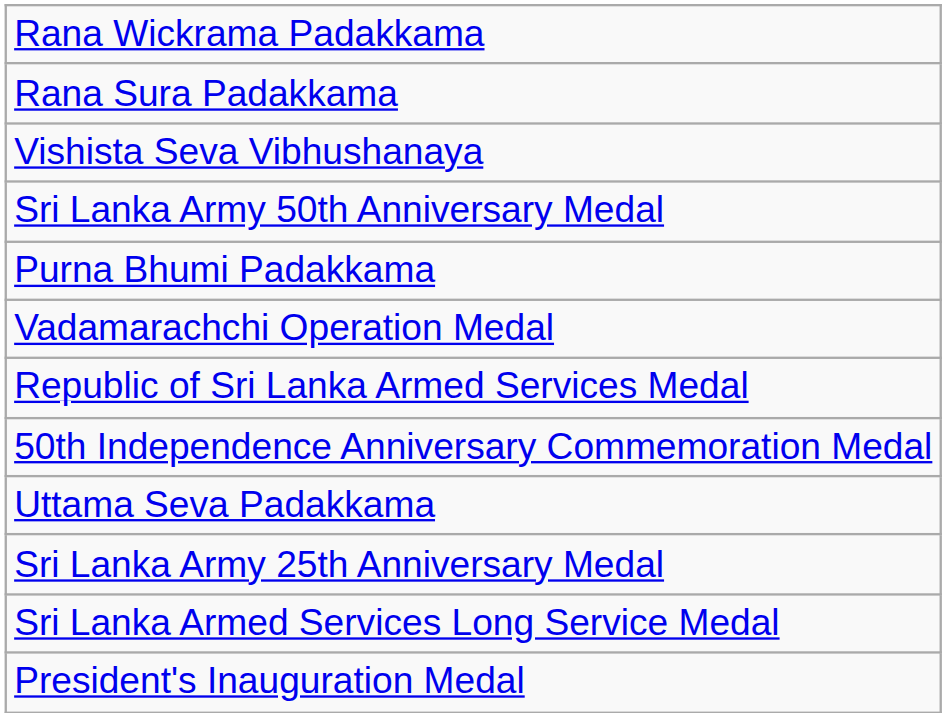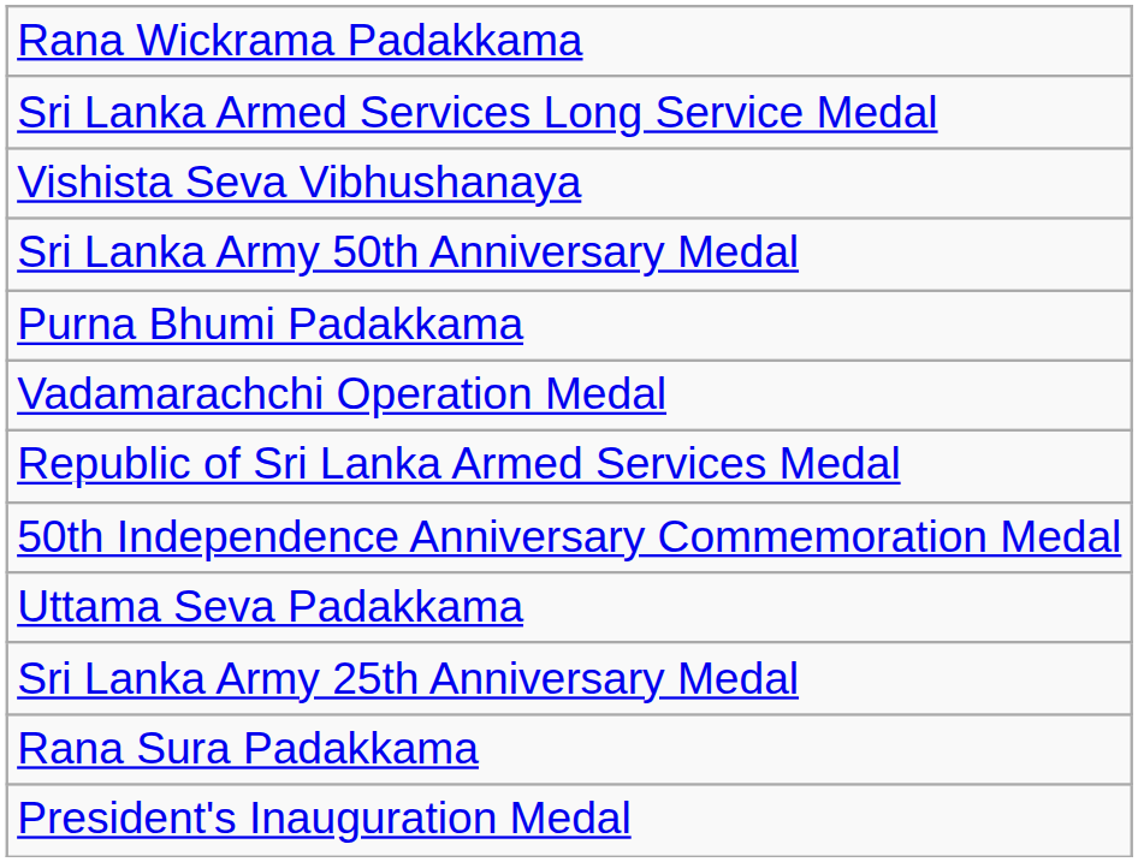row 2 | column 1: Rana Sura Padakkama -> Sri Lanka Armed Services Long Service Medal
row 11 | column 1: Sri Lanka Armed Services Long Service Medal -> Rana Sura Padakkama
